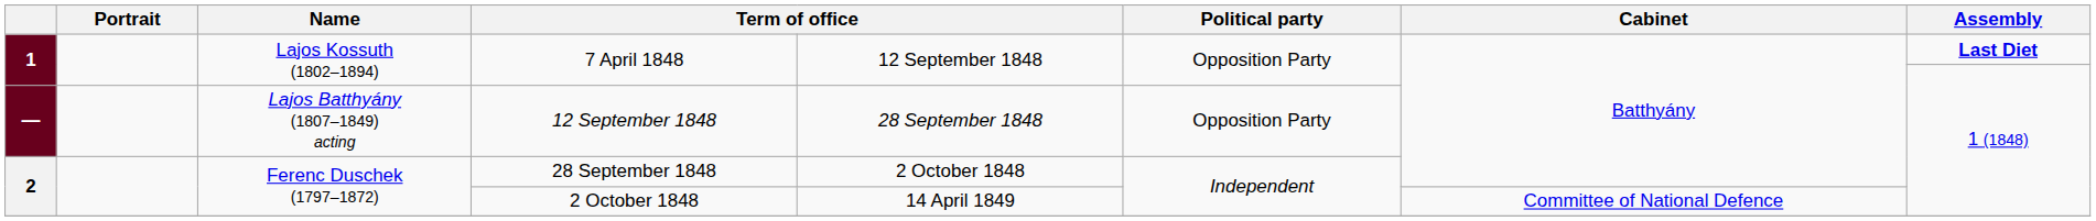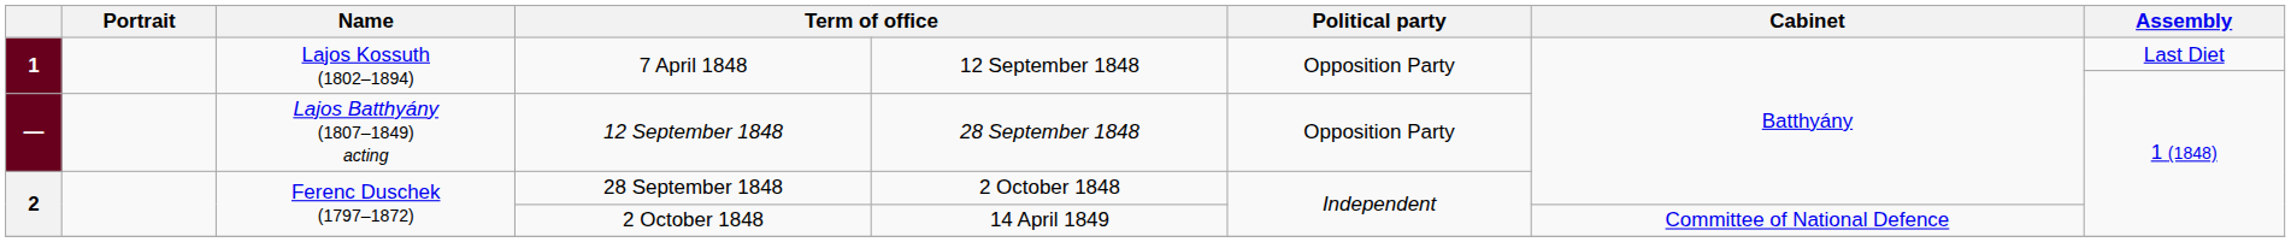row 2 | Assembly: bold -> normal
